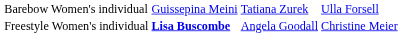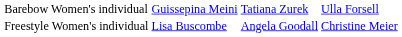Freestyle Women's individual | column 2: bold -> normal
